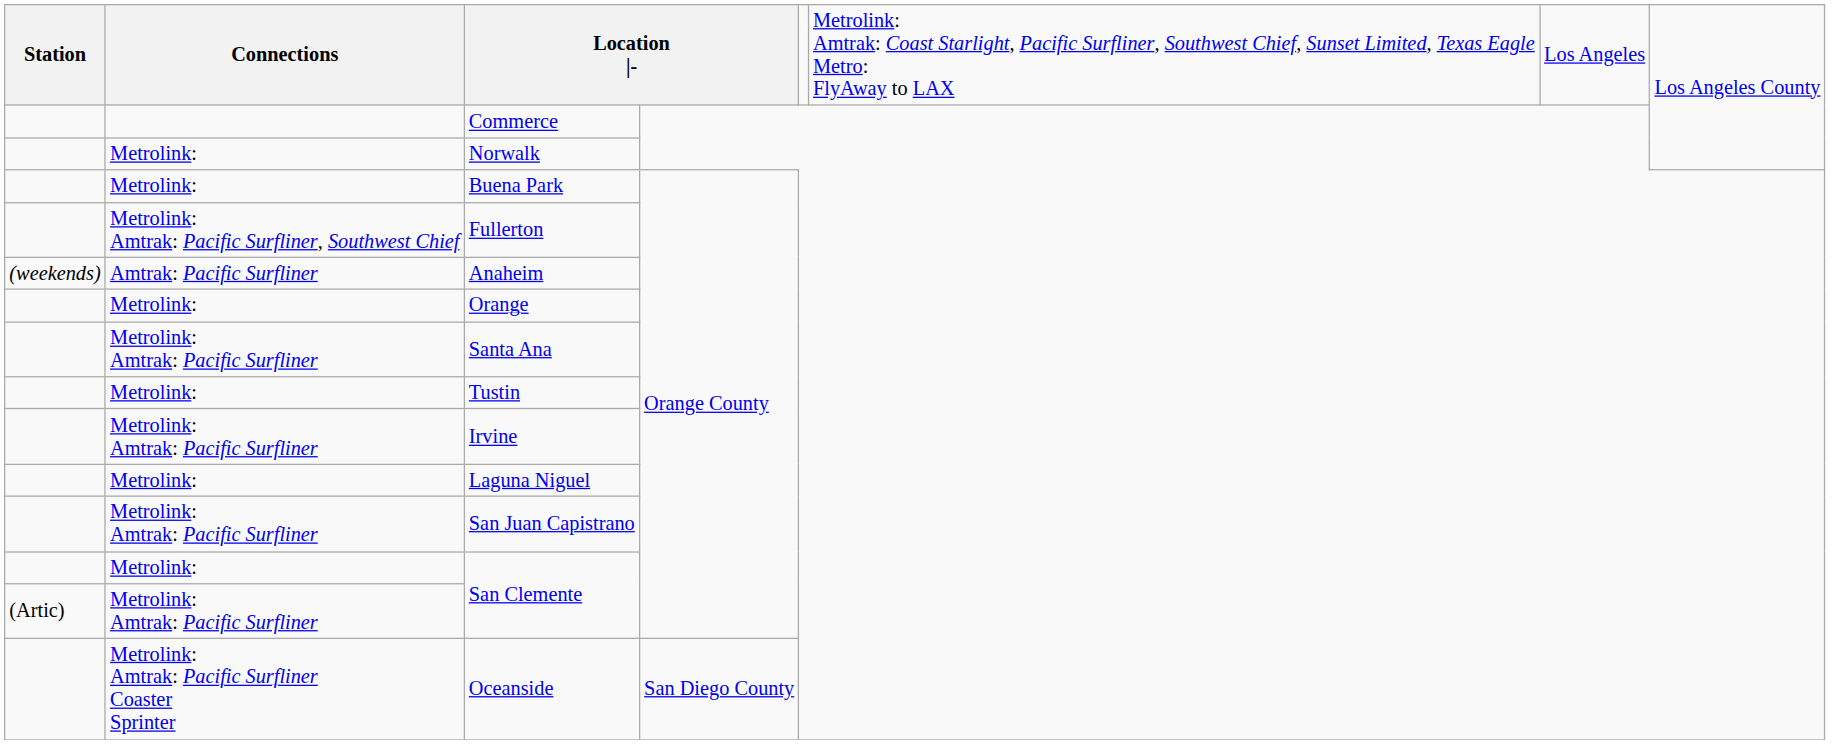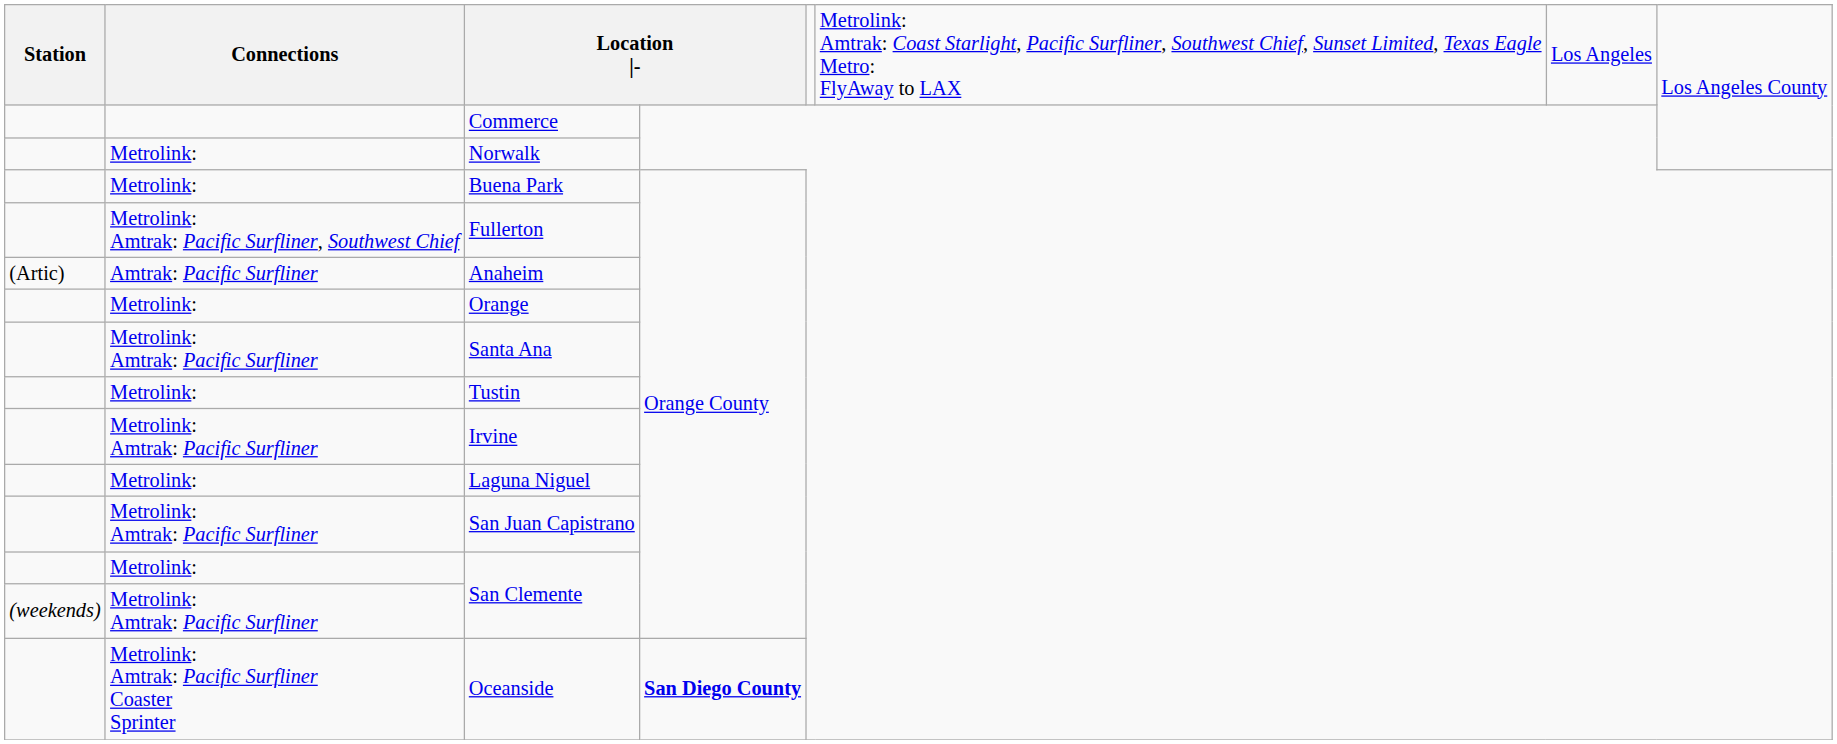Anaheim | column 1: (weekends) -> (Artic)
Metrolink: Amtrak: Pacific Surfliner / San Clemente | column 1: (Artic) -> (weekends)
Oceanside | column 4: normal -> bold
